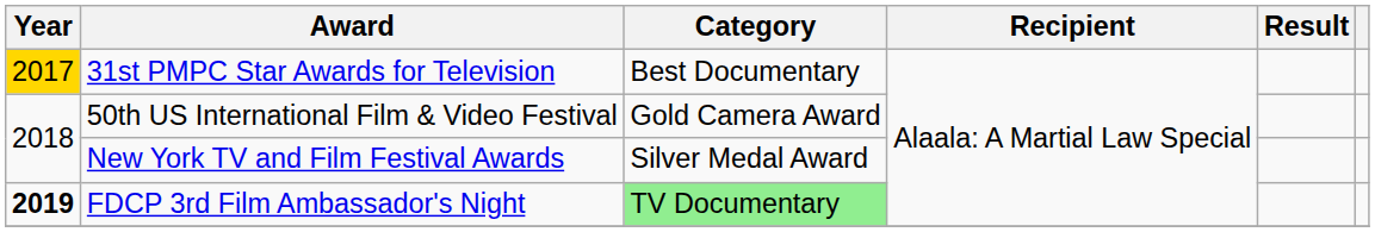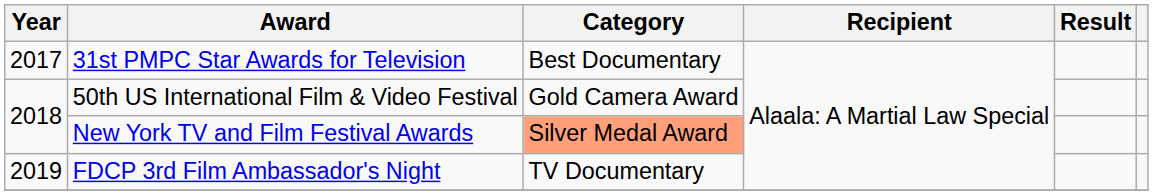31st PMPC Star Awards for Television | Year: gold background -> no background
New York TV and Film Festival Awards | Category: no background -> lightsalmon background
FDCP 3rd Film Ambassador's Night | Year: bold -> normal
FDCP 3rd Film Ambassador's Night | Category: lightgreen background -> no background
